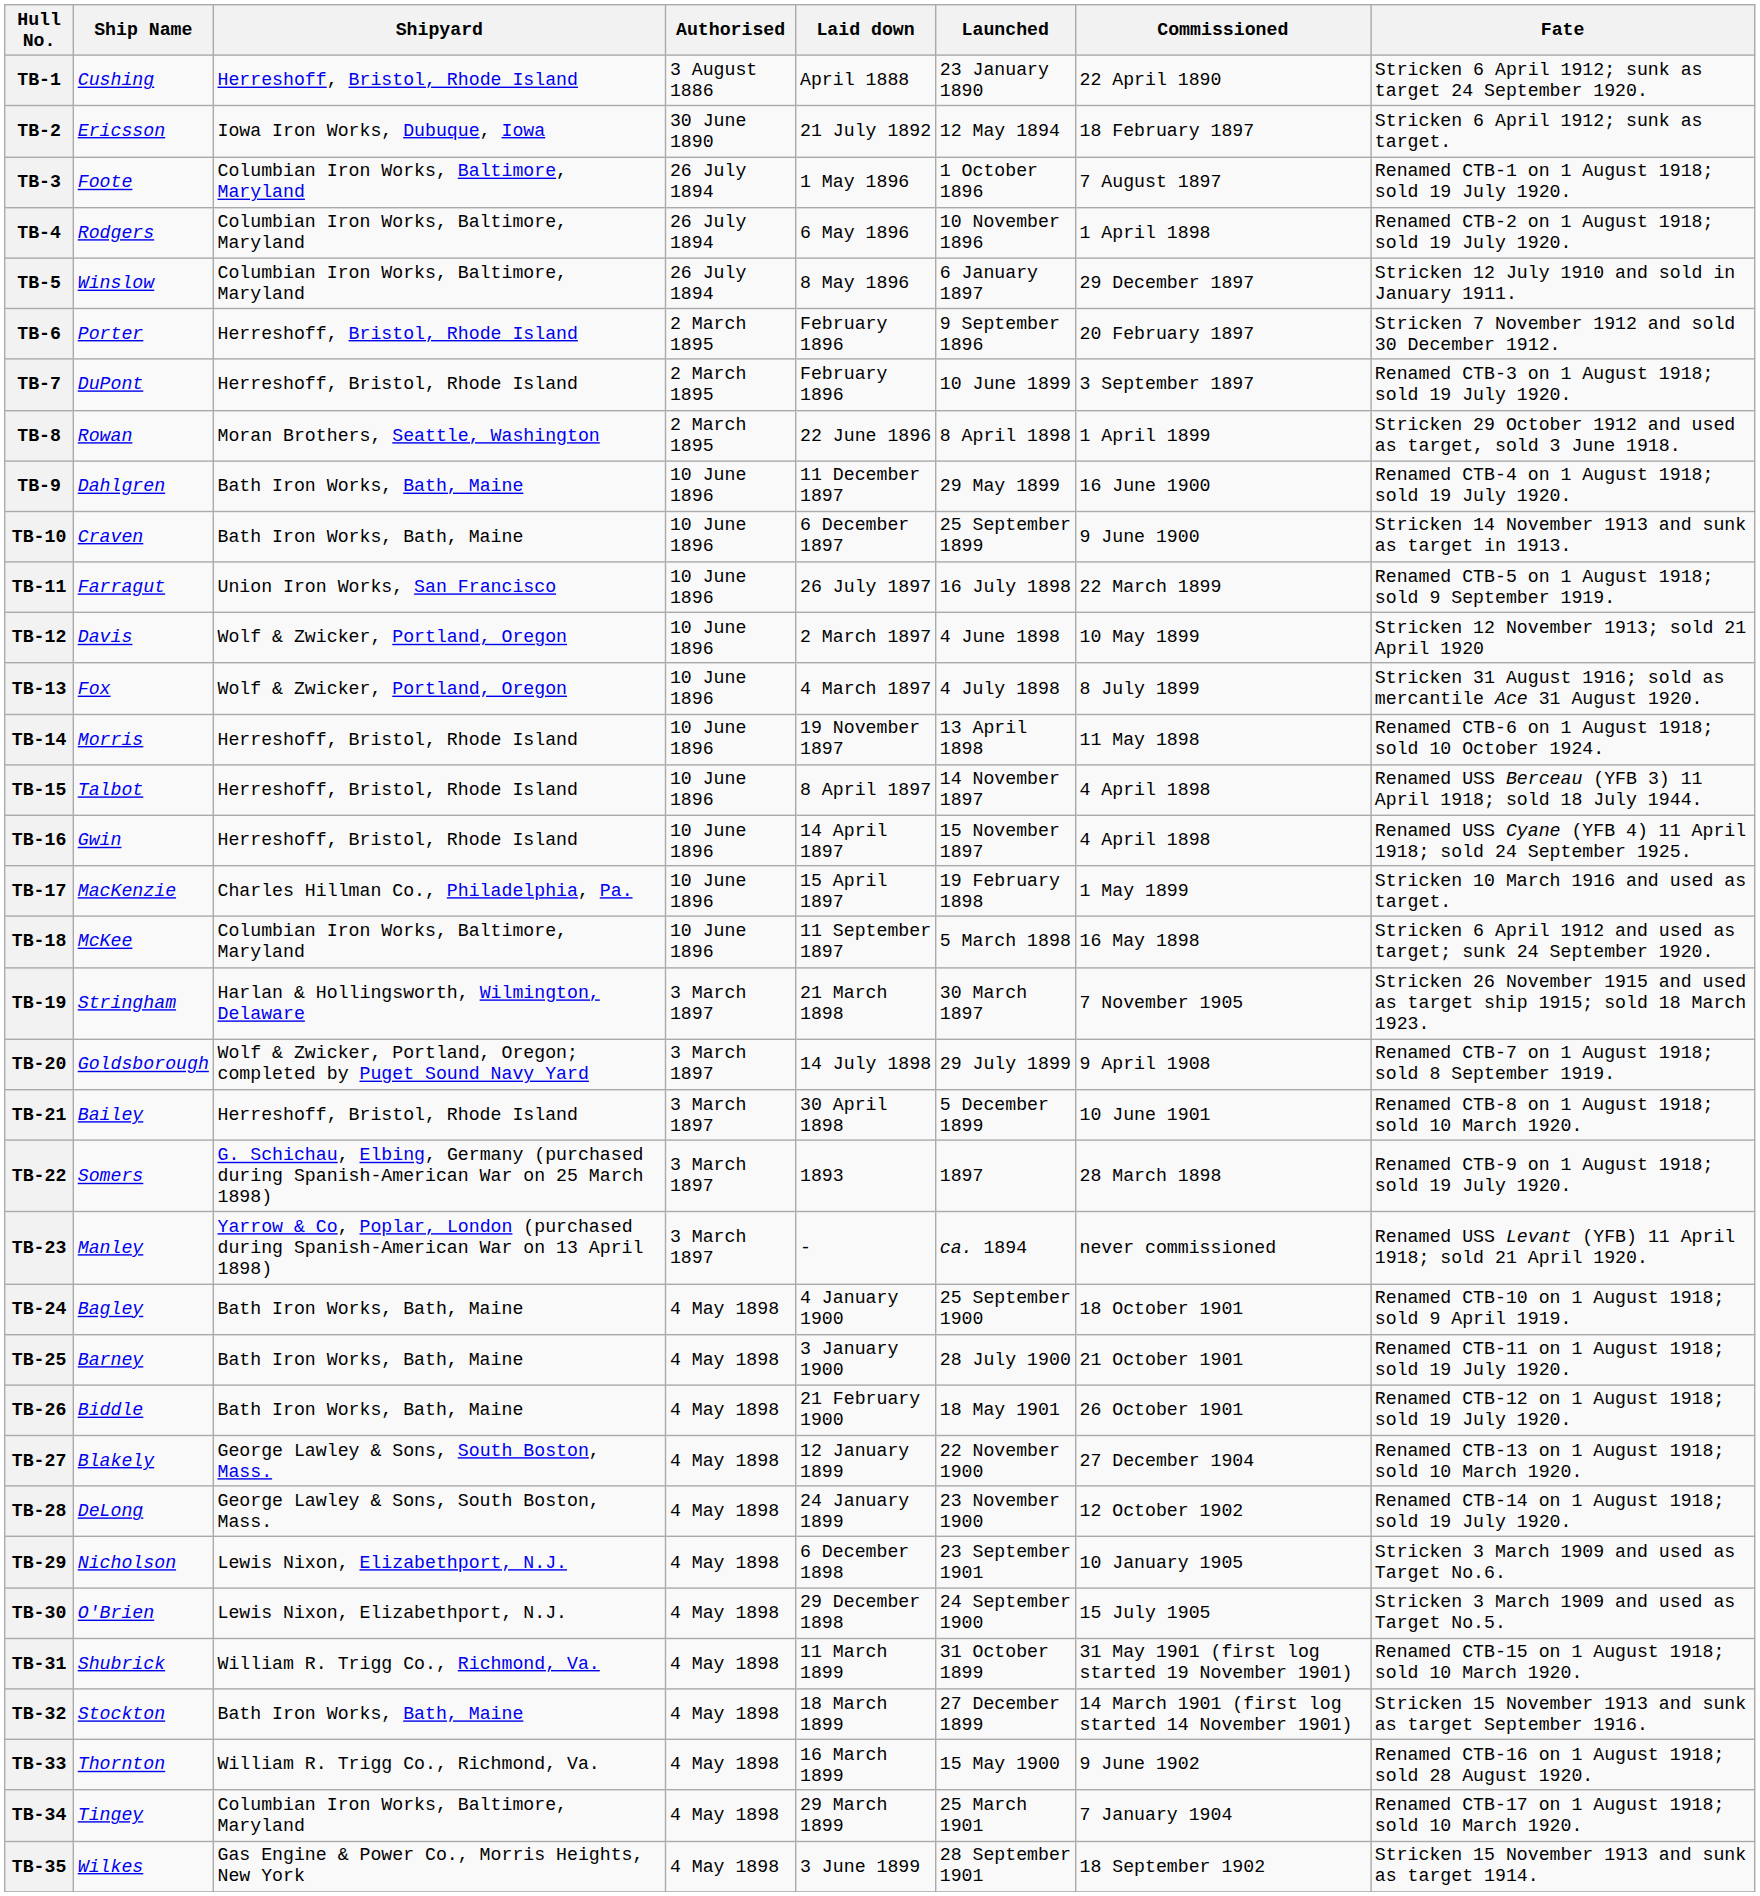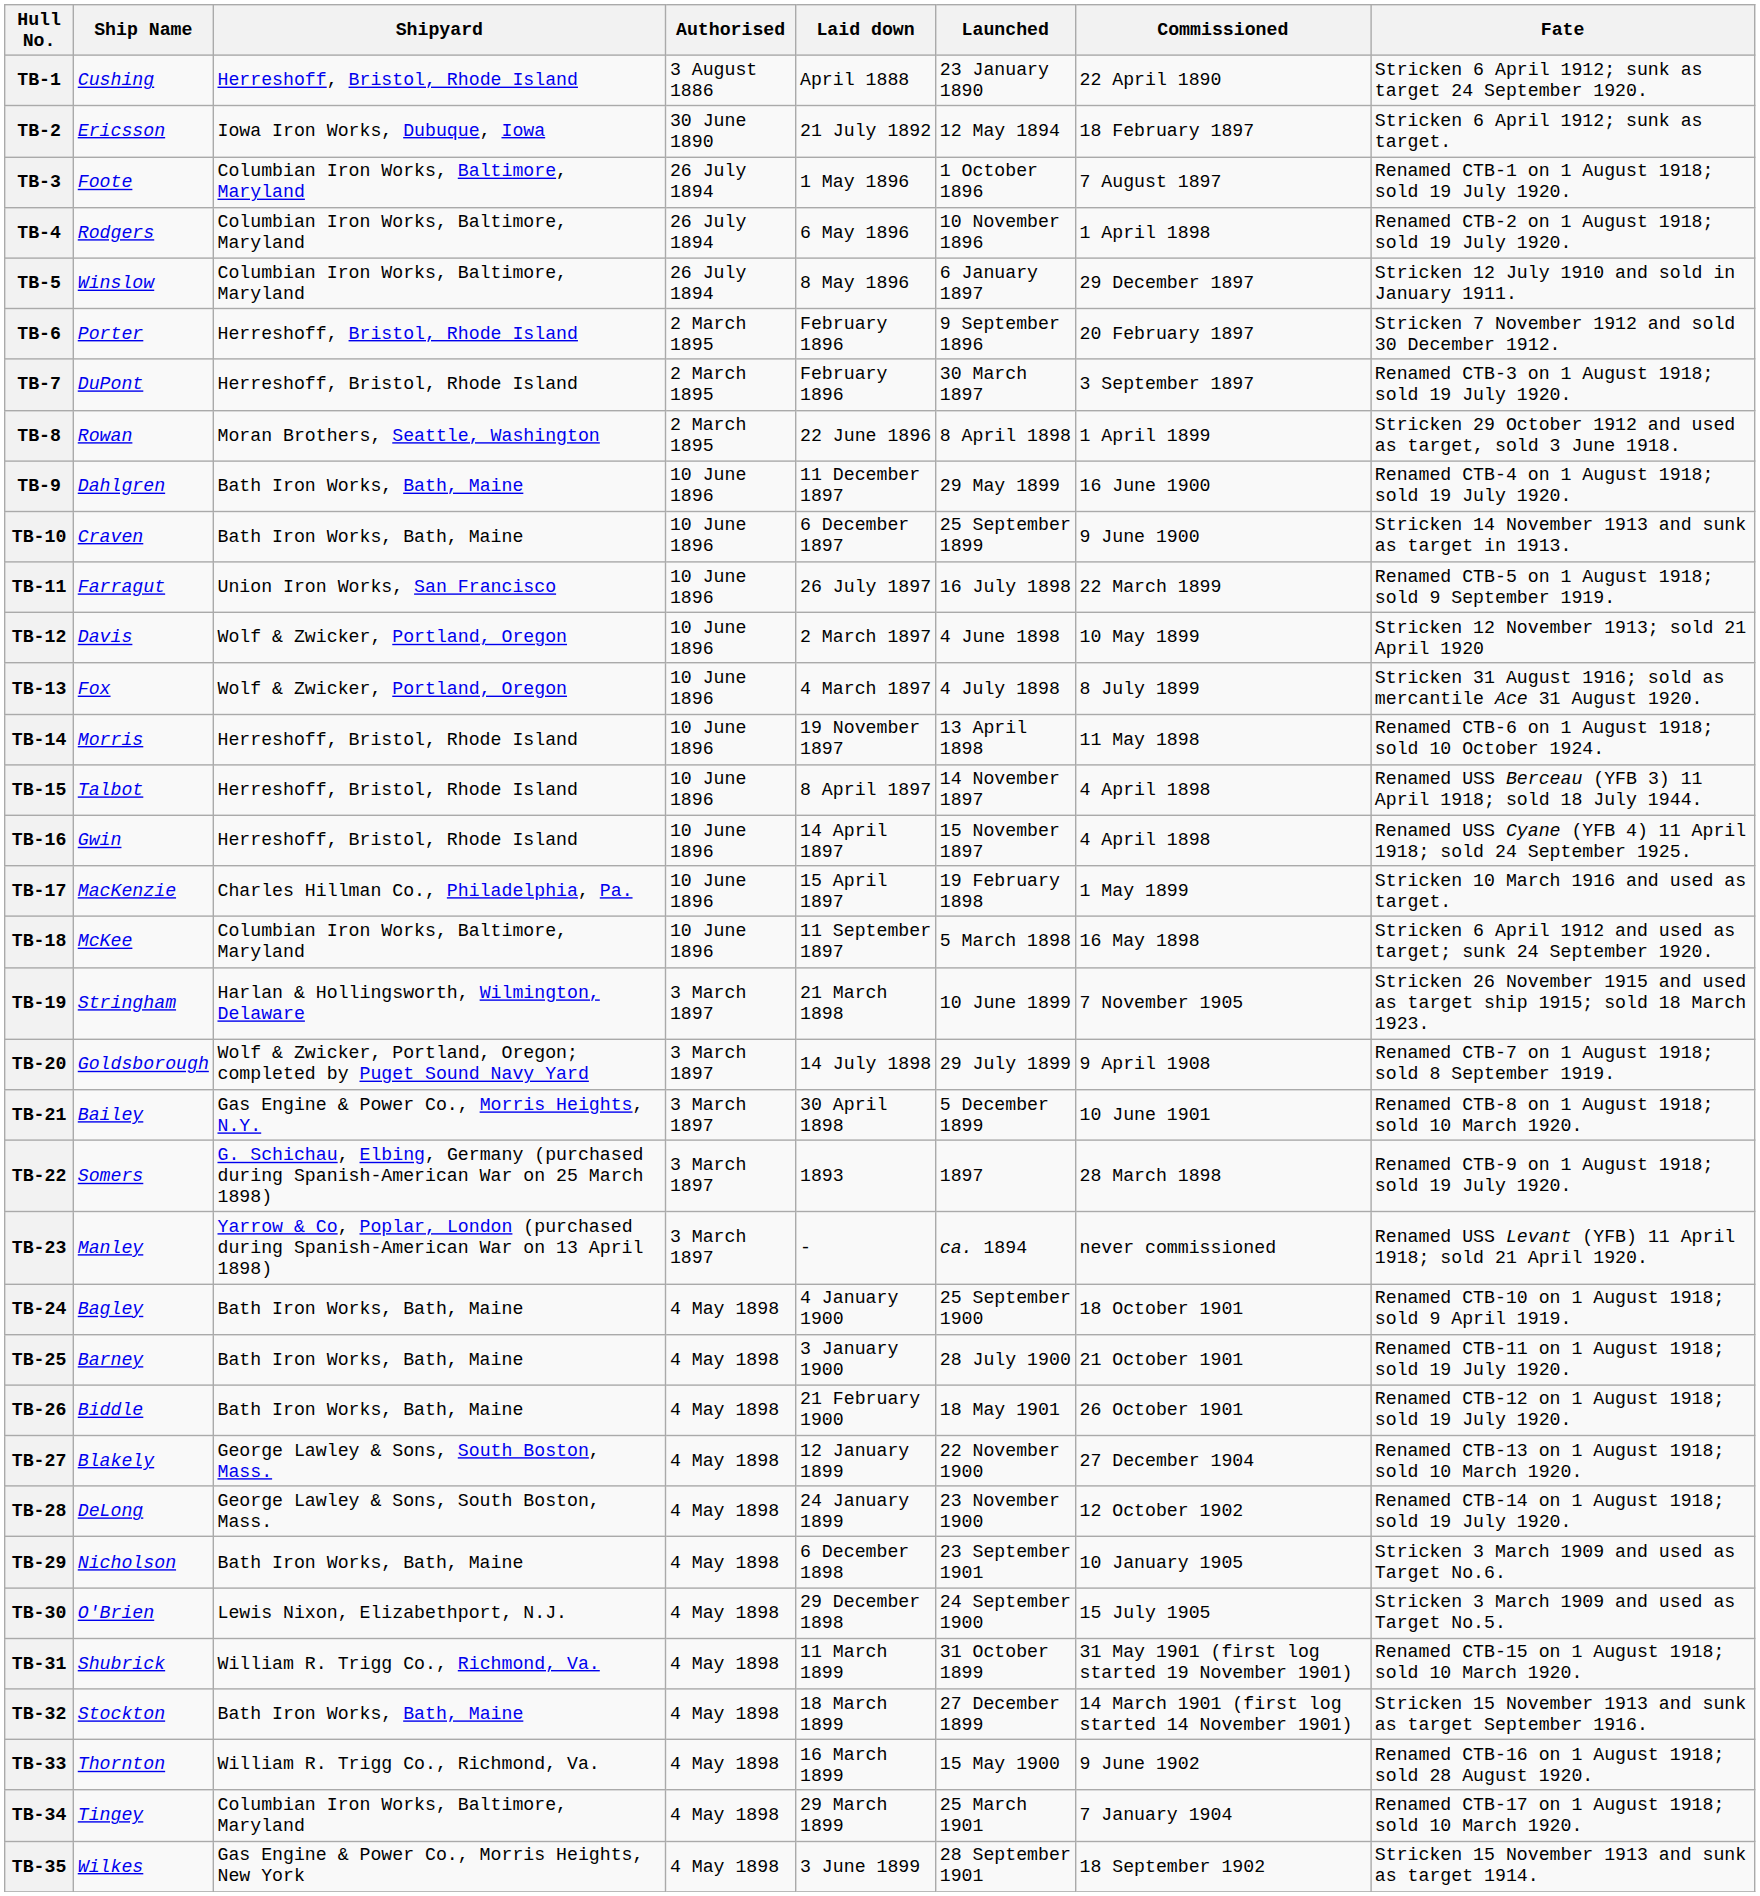TB-7 | Launched: 10 June 1899 -> 30 March 1897
TB-19 | Launched: 30 March 1897 -> 10 June 1899
TB-21 | Shipyard: Herreshoff, Bristol, Rhode Island -> Gas Engine & Power Co., Morris Heights, N.Y.
TB-29 | Shipyard: Lewis Nixon, Elizabethport, N.J. -> Bath Iron Works, Bath, Maine
